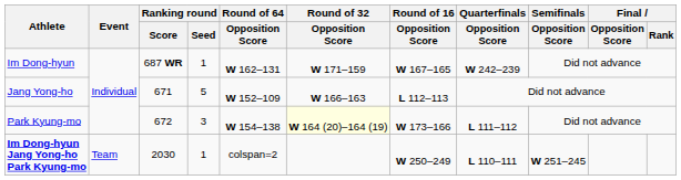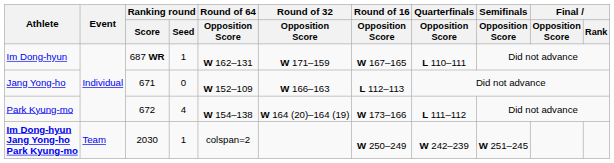Im Dong-hyun | Quarterfinals / Opposition Score: W 242–239 -> L 110–111
Jang Yong-ho | Ranking round / Seed: 5 -> 0
Park Kyung-mo | Ranking round / Seed: 3 -> 4
Park Kyung-mo | Round of 32 / Opposition Score: lightyellow background -> no background
Im Dong-hyun Jang Yong-ho Park Kyung-mo | Quarterfinals / Opposition Score: L 110–111 -> W 242–239
